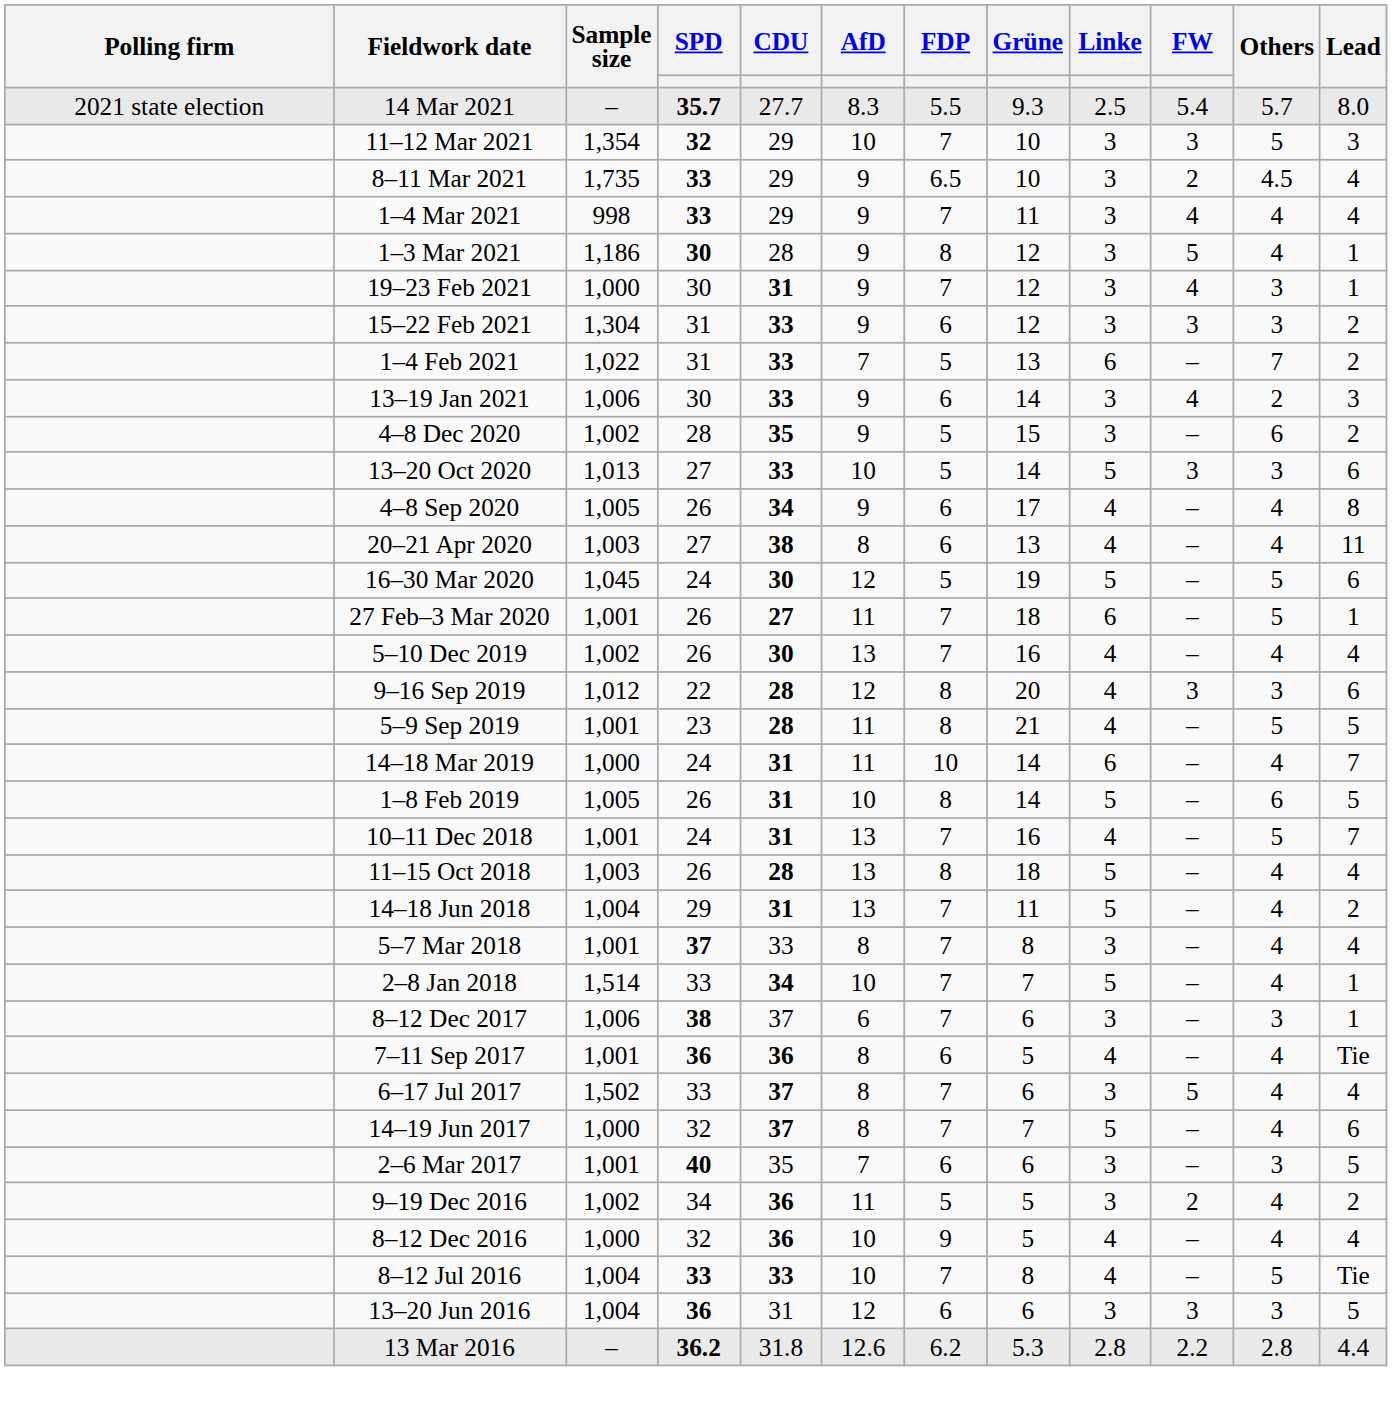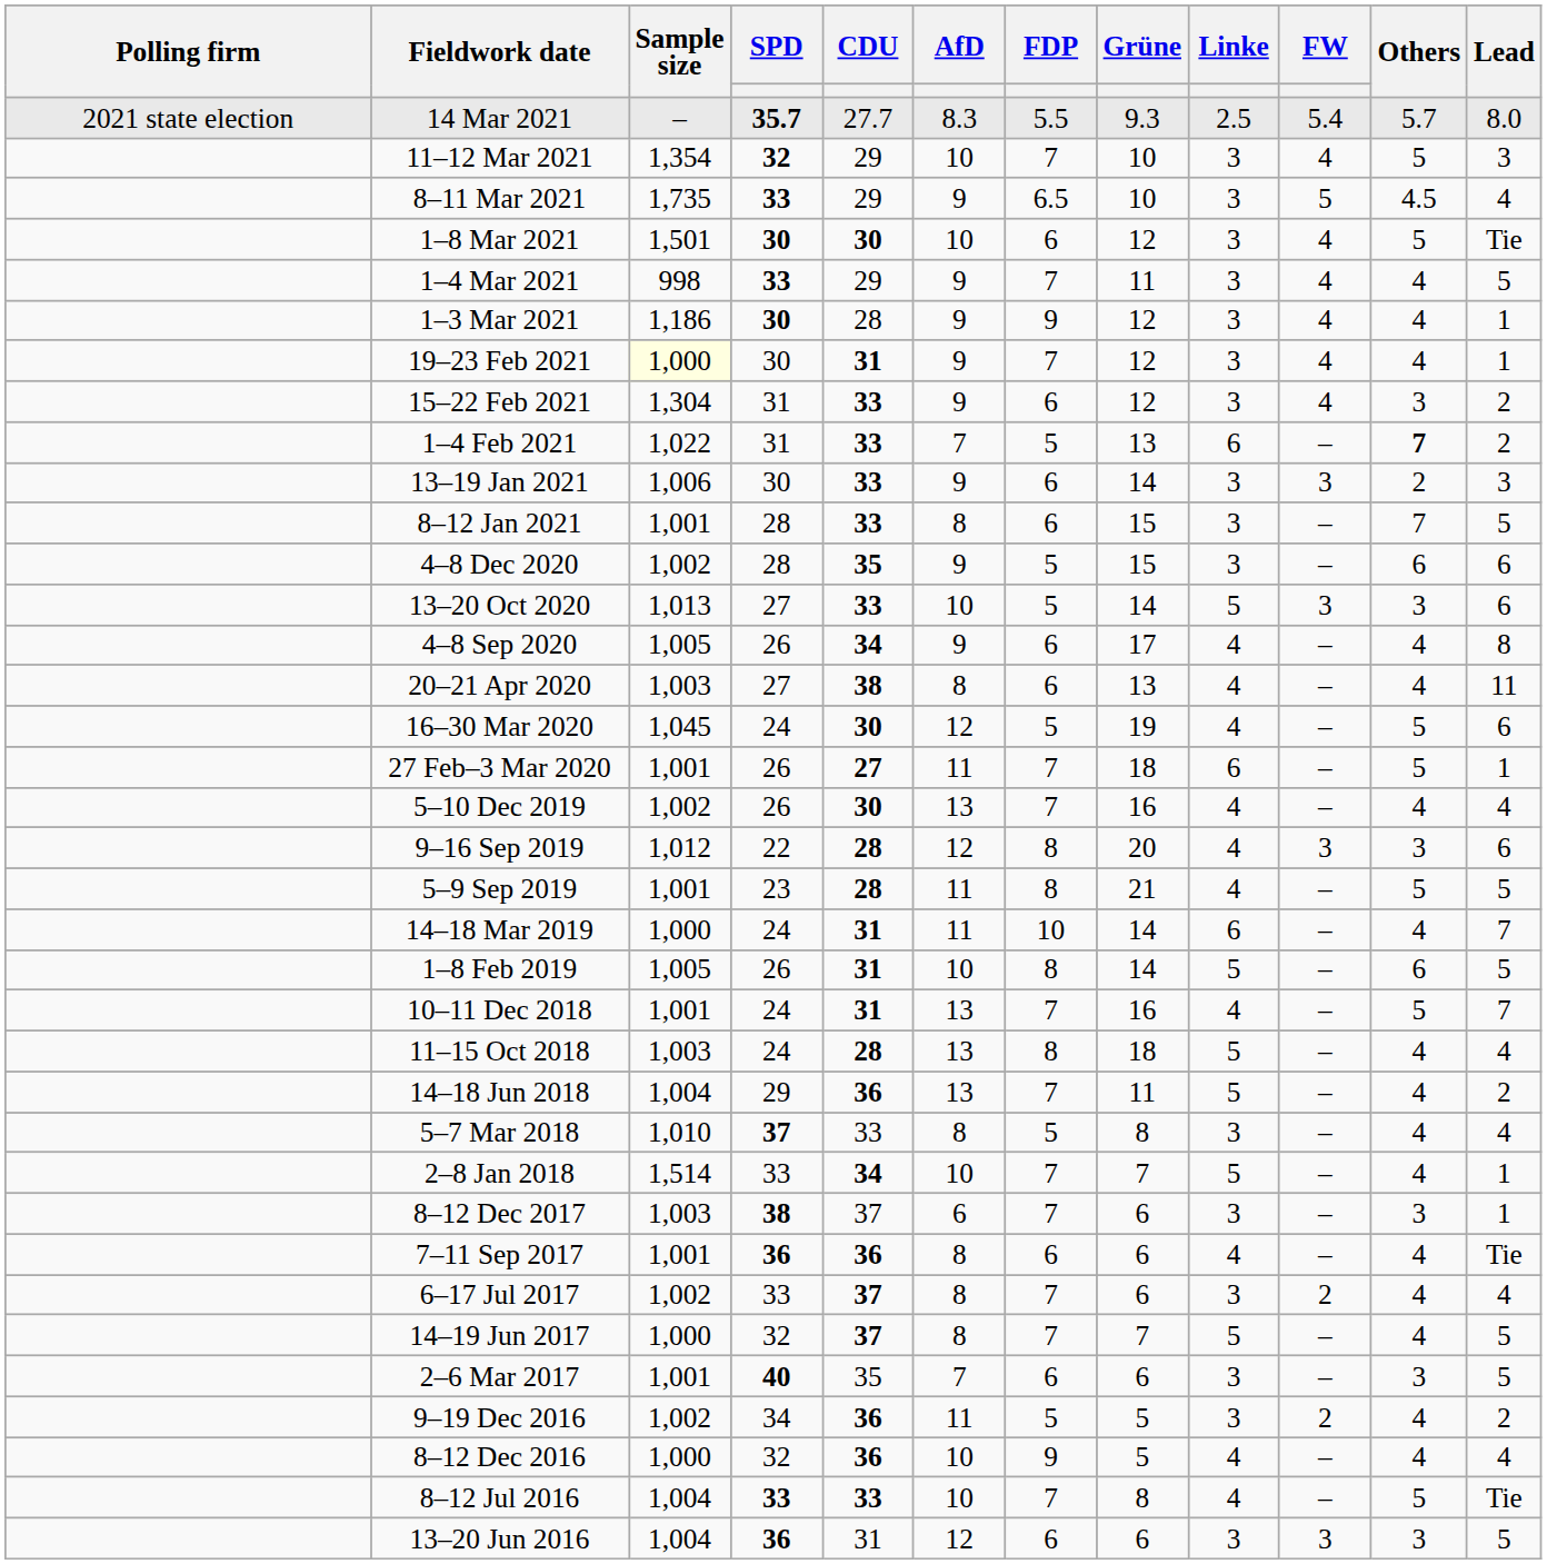11–12 Mar 2021 | FW: 3 -> 4
8–11 Mar 2021 | FW: 2 -> 5
+ row: 1–8 Mar 2021 | 1,501 | 30 | 30 | 10 | 6 | 12 | 3 | 4 | 5 | Tie
1–4 Mar 2021 | Lead: 4 -> 5
1–3 Mar 2021 | FDP: 8 -> 9
1–3 Mar 2021 | FW: 5 -> 4
19–23 Feb 2021 | Sample size: no background -> lightyellow background
19–23 Feb 2021 | Others: 3 -> 4
15–22 Feb 2021 | FW: 3 -> 4
1–4 Feb 2021 | Others: normal -> bold
13–19 Jan 2021 | FW: 4 -> 3
+ row: 8–12 Jan 2021 | 1,001 | 28 | 33 | 8 | 6 | 15 | 3 | – | 7 | 5
4–8 Dec 2020 | Lead: 2 -> 6
16–30 Mar 2020 | Linke: 5 -> 4
11–15 Oct 2018 | SPD: 26 -> 24
14–18 Jun 2018 | CDU: 31 -> 36
5–7 Mar 2018 | Sample size: 1,001 -> 1,010
5–7 Mar 2018 | FDP: 7 -> 5
8–12 Dec 2017 | Sample size: 1,006 -> 1,003
7–11 Sep 2017 | Grüne: 5 -> 6
6–17 Jul 2017 | Sample size: 1,502 -> 1,002
6–17 Jul 2017 | FW: 5 -> 2
14–19 Jun 2017 | Lead: 6 -> 5
- row: 13 Mar 2016 | – | 36.2 | 31.8 | 12.6 | 6.2 | 5.3 | 2.8 | 2.2 | 2.8 | 4.4
